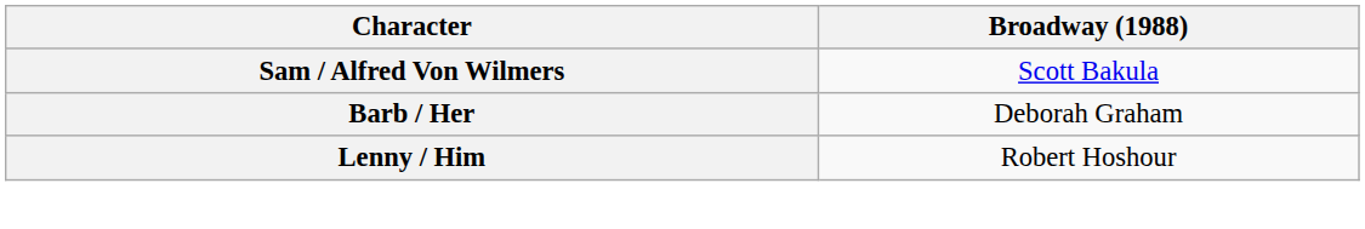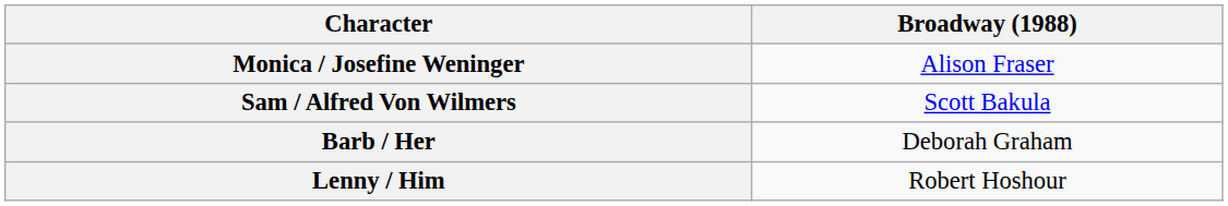+ row: Monica / Josefine Weninger | Alison Fraser
